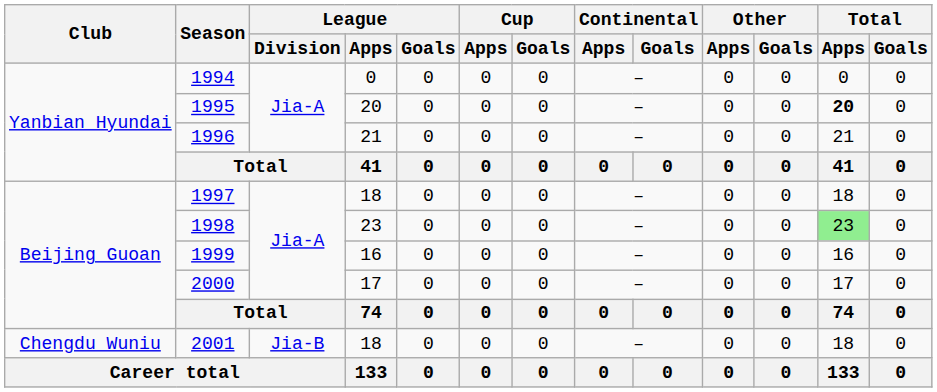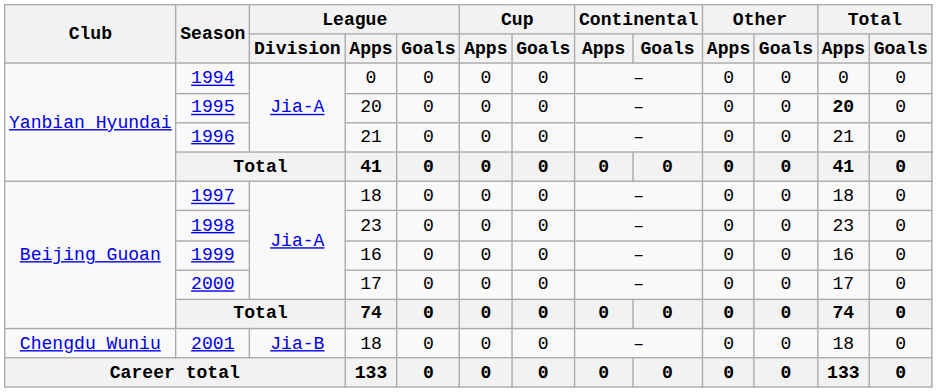1998 | Total / Apps: lightgreen background -> no background
